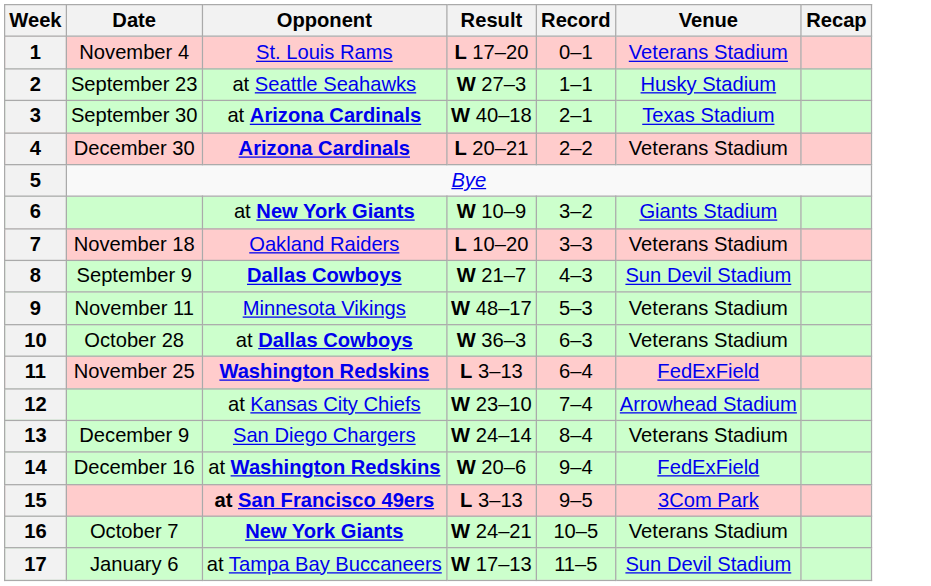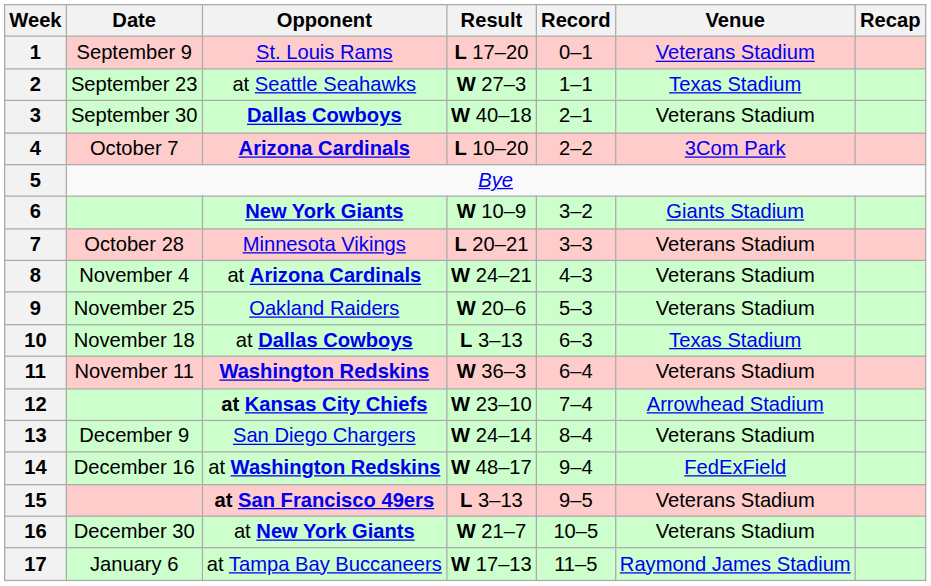1 | Date: November 4 -> September 9
2 | Venue: Husky Stadium -> Texas Stadium
3 | Opponent: at Arizona Cardinals -> Dallas Cowboys
3 | Venue: Texas Stadium -> Veterans Stadium
4 | Date: December 30 -> October 7
4 | Result: L 20–21 -> L 10–20
4 | Venue: Veterans Stadium -> 3Com Park
6 | Opponent: at New York Giants -> New York Giants
7 | Date: November 18 -> October 28
7 | Opponent: Oakland Raiders -> Minnesota Vikings
7 | Result: L 10–20 -> L 20–21
8 | Date: September 9 -> November 4
8 | Opponent: Dallas Cowboys -> at Arizona Cardinals
8 | Result: W 21–7 -> W 24–21
8 | Venue: Sun Devil Stadium -> Veterans Stadium
9 | Date: November 11 -> November 25
9 | Opponent: Minnesota Vikings -> Oakland Raiders
9 | Result: W 48–17 -> W 20–6
10 | Date: October 28 -> November 18
10 | Result: W 36–3 -> L 3–13
10 | Venue: Veterans Stadium -> Texas Stadium
11 | Date: November 25 -> November 11
11 | Result: L 3–13 -> W 36–3
11 | Venue: FedExField -> Veterans Stadium
12 | Opponent: normal -> bold
14 | Result: W 20–6 -> W 48–17
15 | Venue: 3Com Park -> Veterans Stadium
16 | Date: October 7 -> December 30
16 | Opponent: New York Giants -> at New York Giants
16 | Result: W 24–21 -> W 21–7
17 | Venue: Sun Devil Stadium -> Raymond James Stadium
